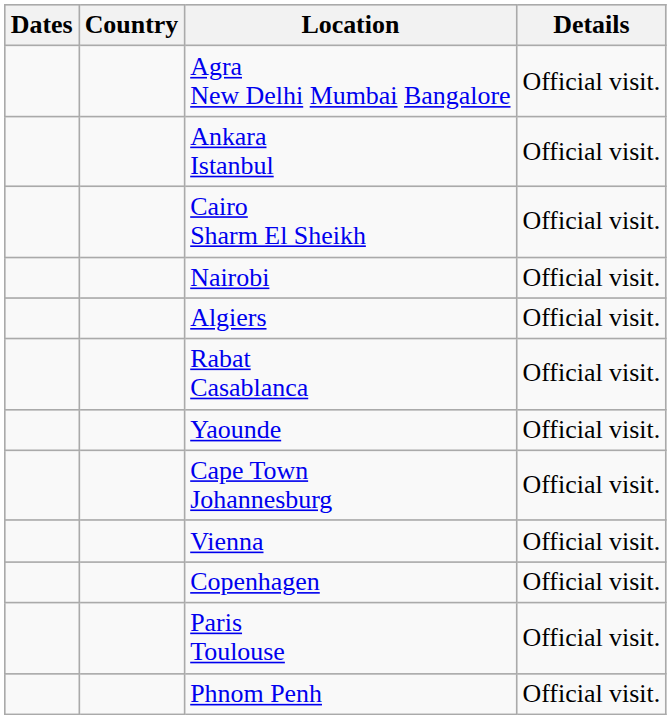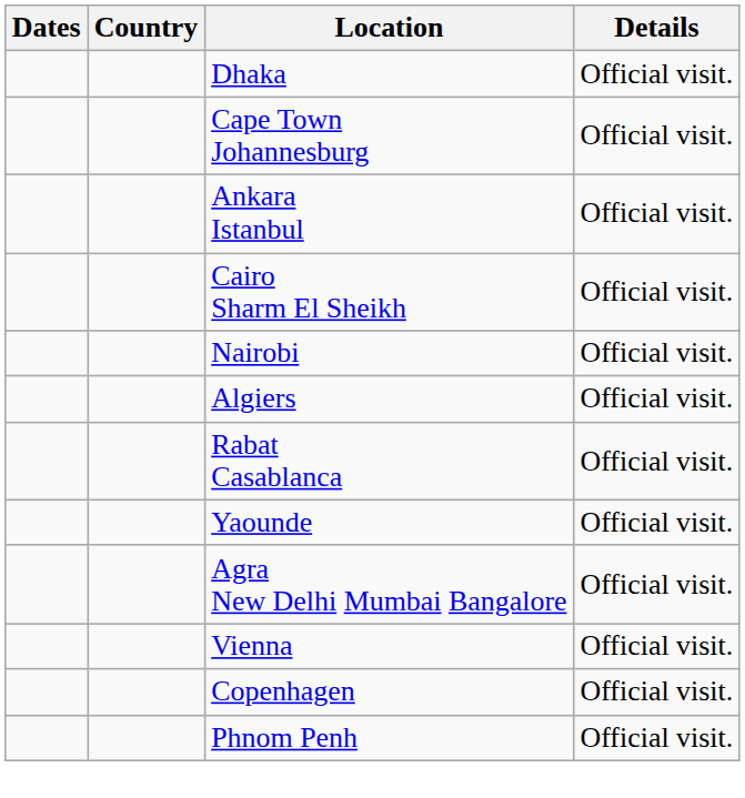+ row: Dhaka | Official visit.
rows swapped: Agra New Delhi Mumbai Bangalore <-> Cape Town Johannesburg
- row: Paris Toulouse | Official visit.
